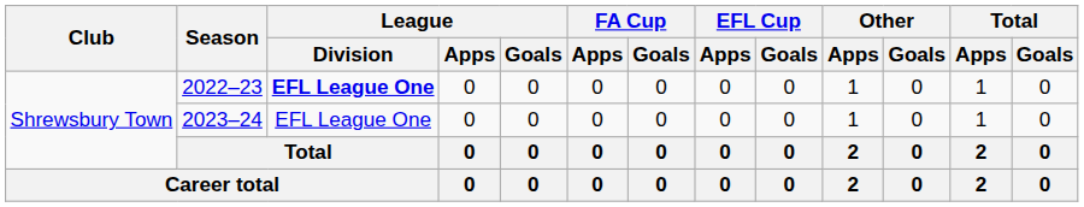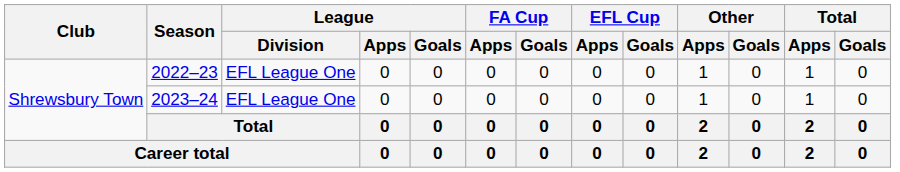2022–23 | League / Division: bold -> normal
